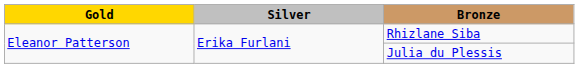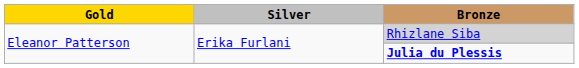Rhizlane Siba | Bronze: no background -> lightgrey background
Julia du Plessis | Bronze: normal -> bold
